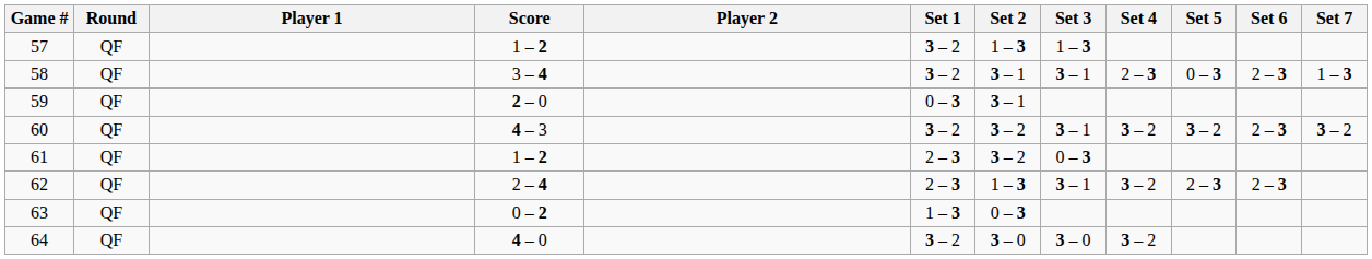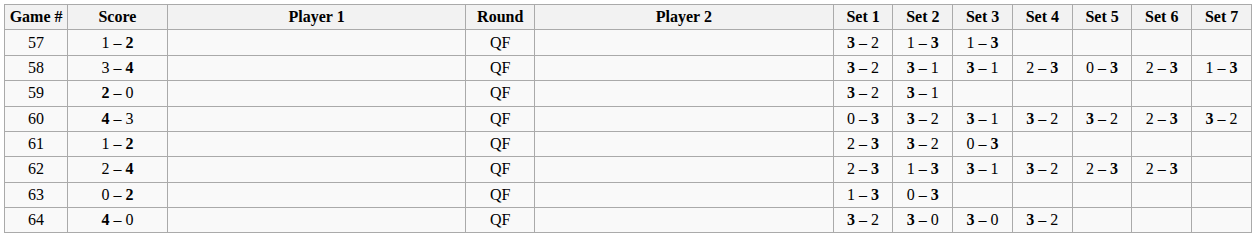columns swapped: Round <-> Score
59 | Set 1: 0 – 3 -> 3 – 2
60 | Set 1: 3 – 2 -> 0 – 3
